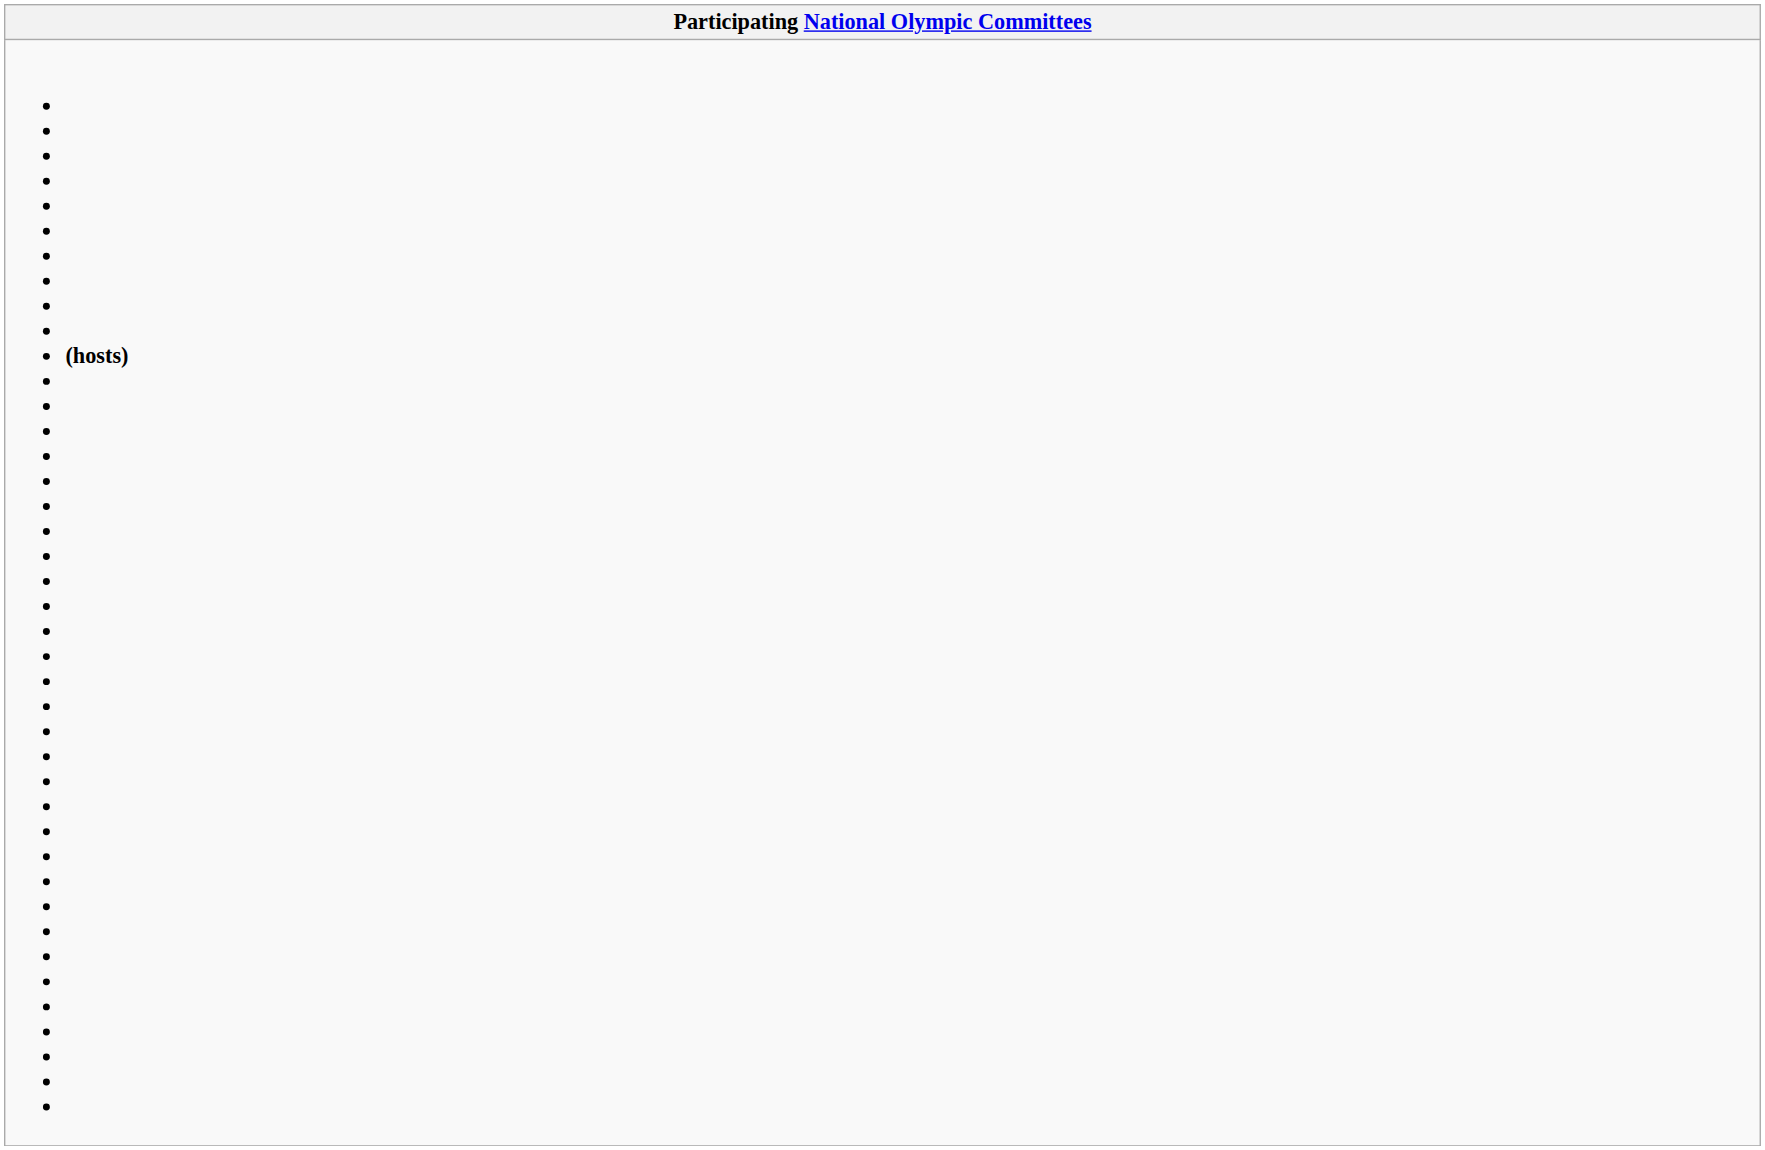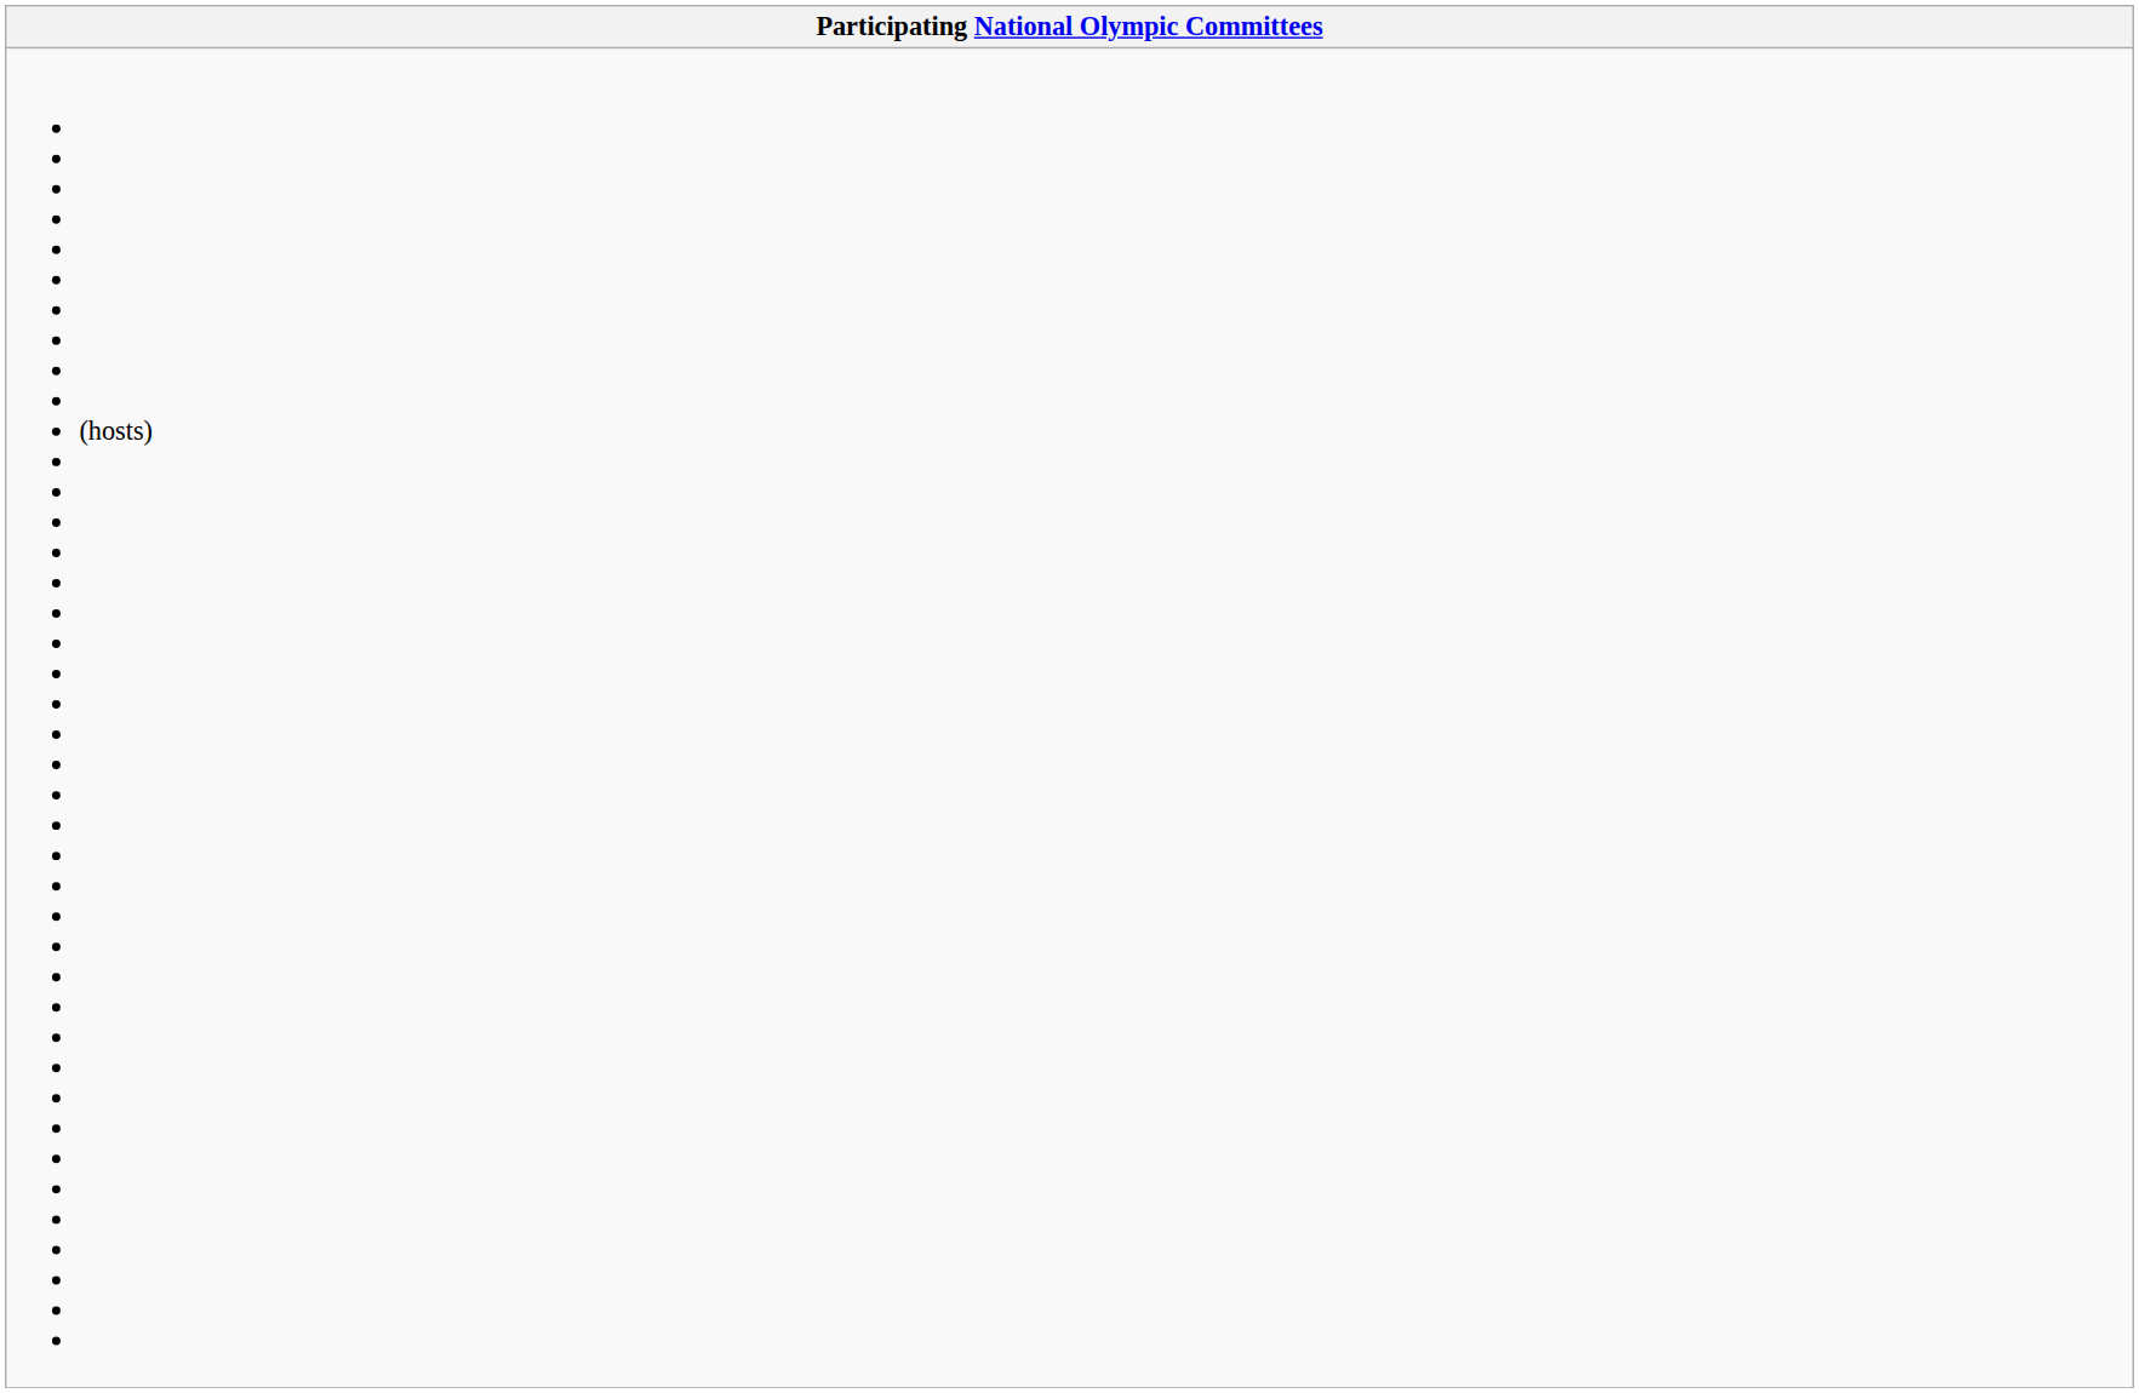row 2 | column 1: bold -> normal
